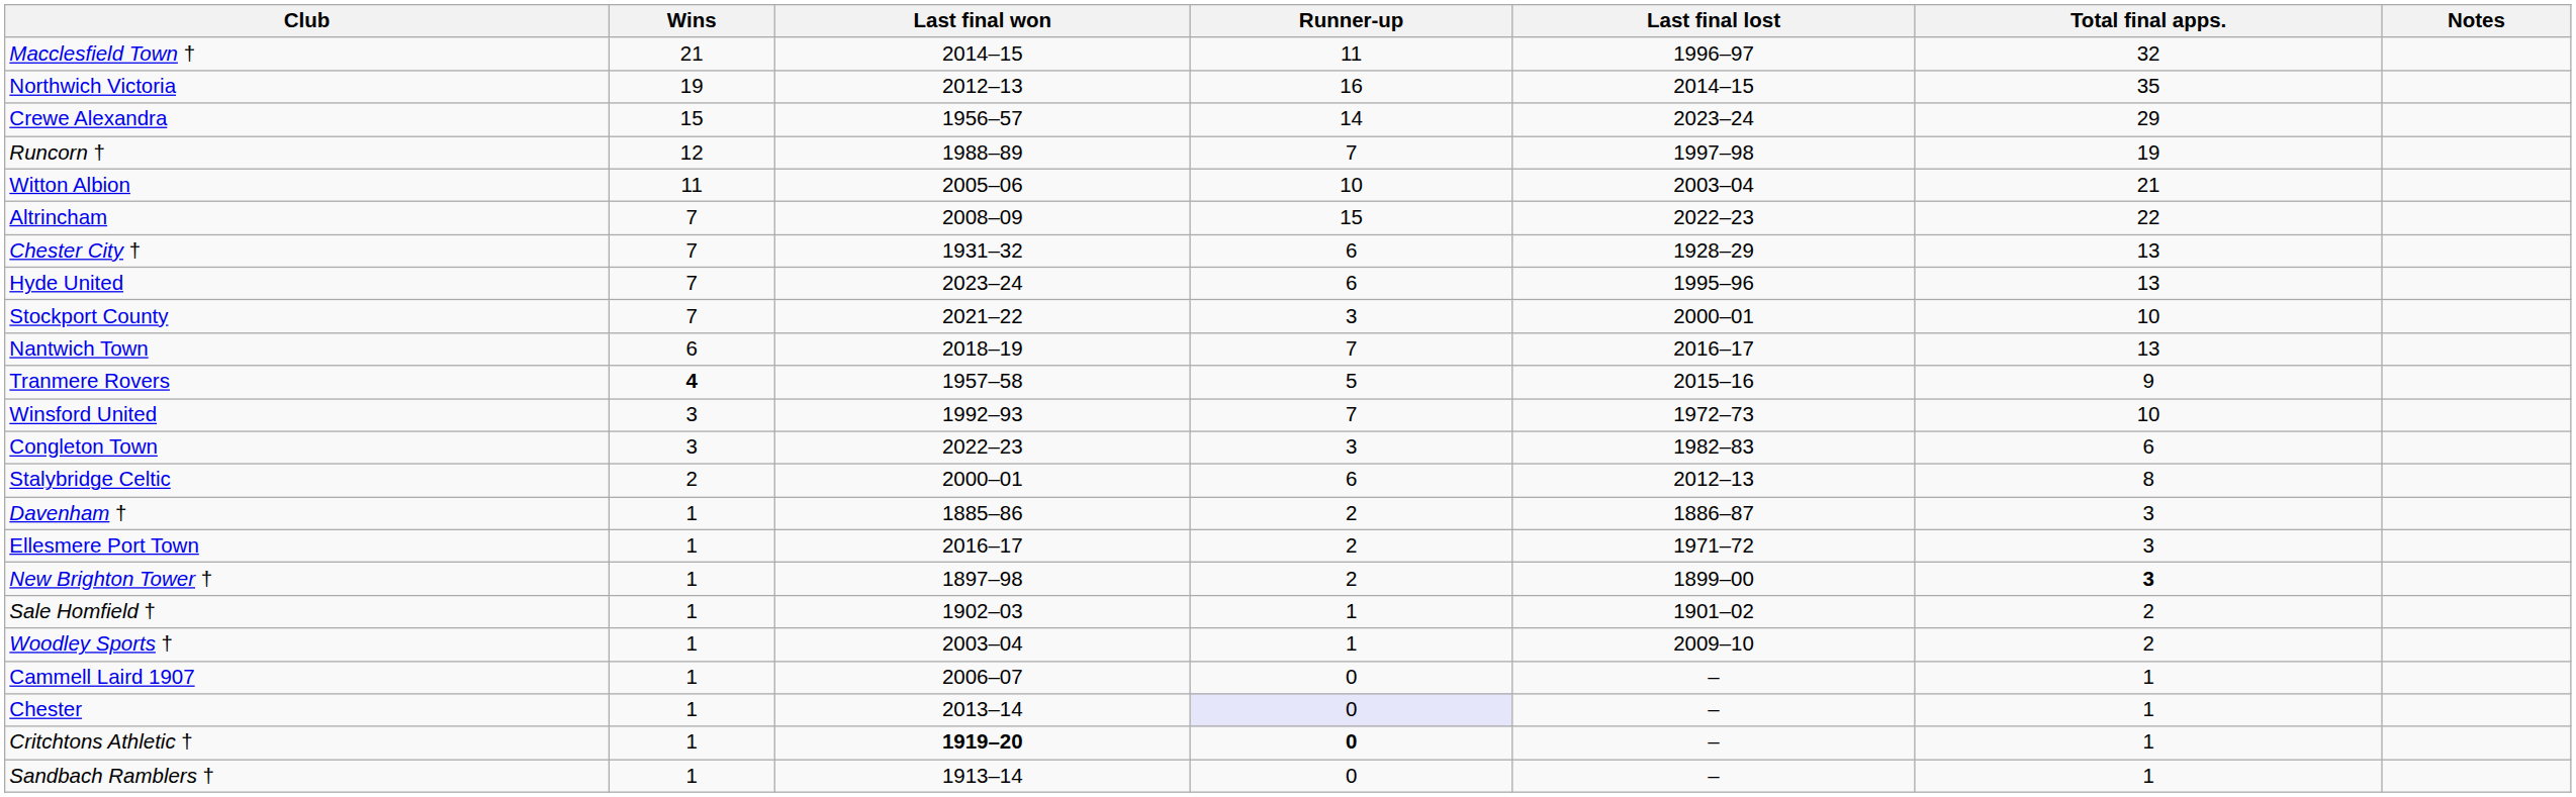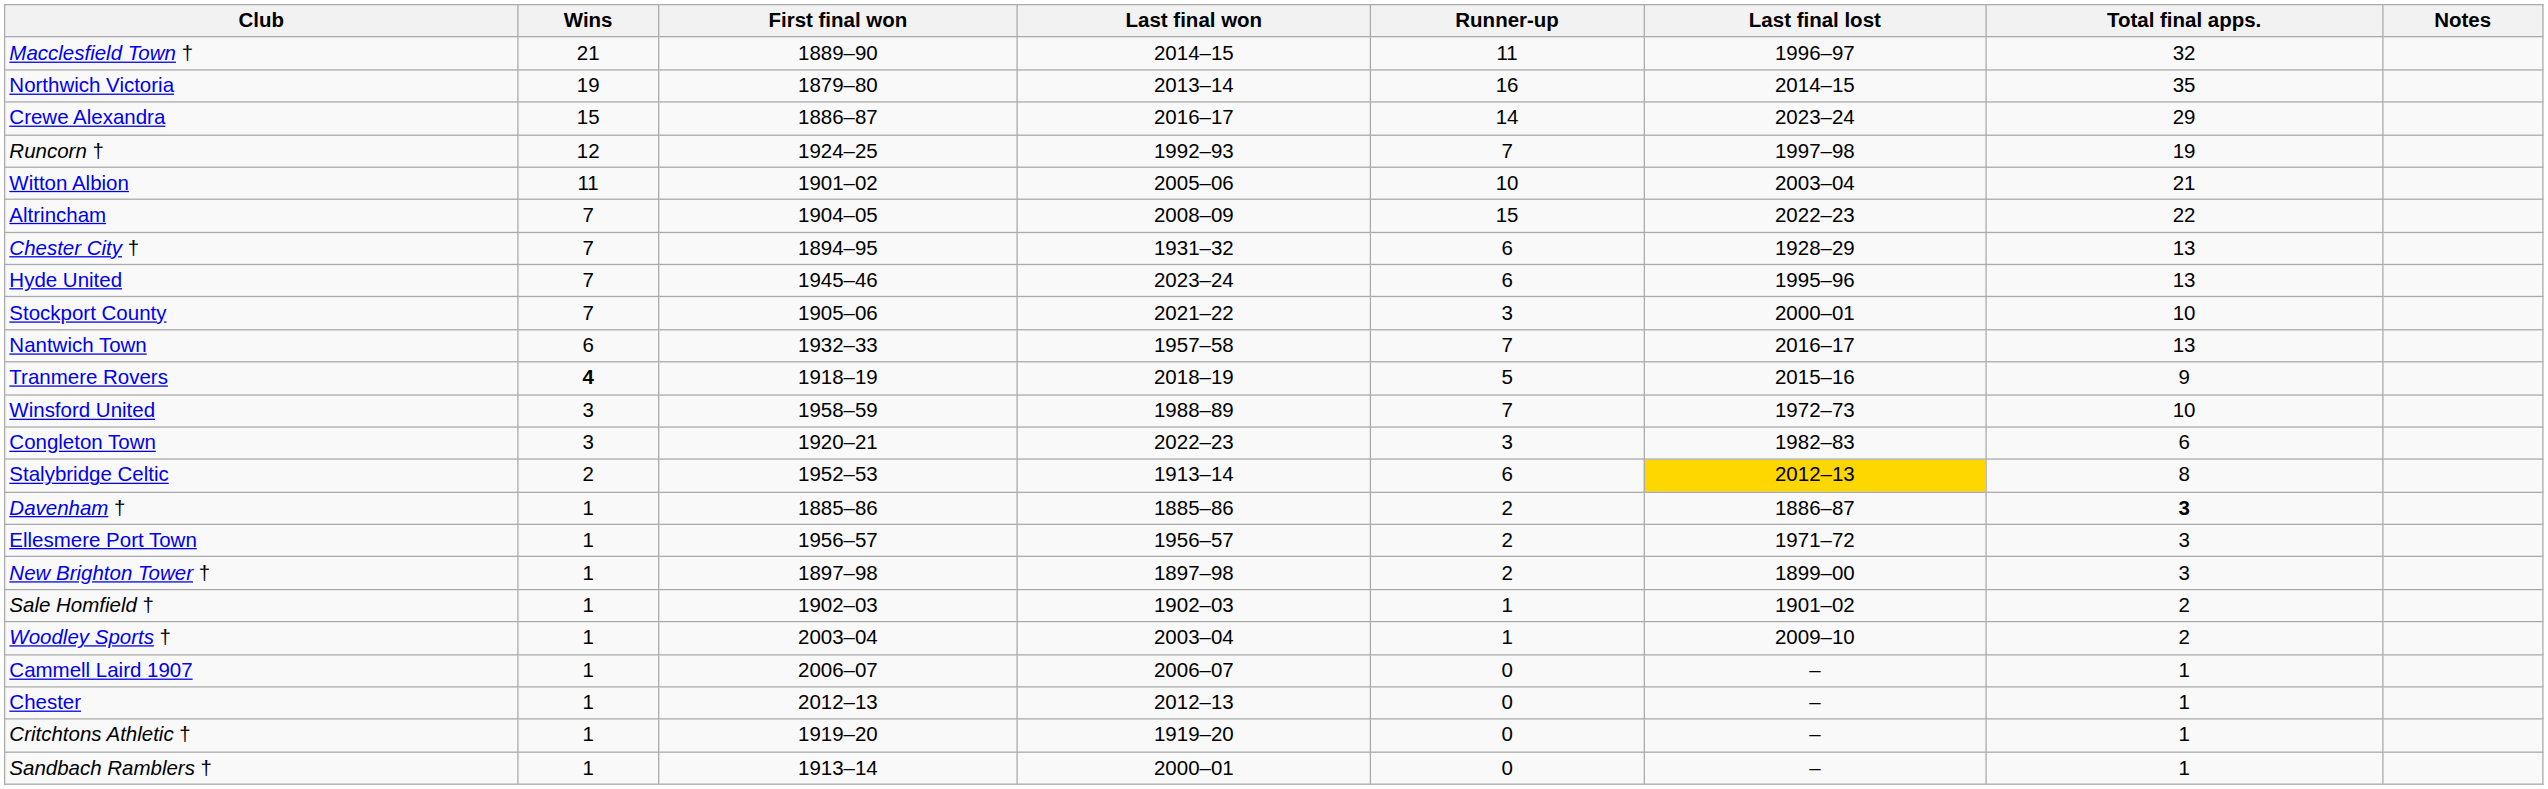+ column: First final won | 1889–90 | 1879–80 | 1886–87 | 1924–25 | 1901–02 | 1904–05 | 1894–95 | 1945–46 | 1905–06 | 1932–33 | 1918–19 | 1958–59 | 1920–21 | 1952–53 | 1885–86 | 1956–57 | 1897–98 | 1902–03 | 2003–04 | 2006–07 | 2012–13 | 1919–20 | 1913–14
Northwich Victoria | Last final won: 2012–13 -> 2013–14
Crewe Alexandra | Last final won: 1956–57 -> 2016–17
Runcorn † | Last final won: 1988–89 -> 1992–93
Nantwich Town | Last final won: 2018–19 -> 1957–58
Tranmere Rovers | Last final won: 1957–58 -> 2018–19
Winsford United | Last final won: 1992–93 -> 1988–89
Stalybridge Celtic | Last final won: 2000–01 -> 1913–14
Stalybridge Celtic | Last final lost: no background -> gold background
Davenham † | Total final apps.: normal -> bold
Ellesmere Port Town | Last final won: 2016–17 -> 1956–57
New Brighton Tower † | Total final apps.: bold -> normal
Chester | Last final won: 2013–14 -> 2012–13
Chester | Runner-up: lavender background -> no background
Critchtons Athletic † | Last final won: bold -> normal
Critchtons Athletic † | Runner-up: bold -> normal
Sandbach Ramblers † | Last final won: 1913–14 -> 2000–01
